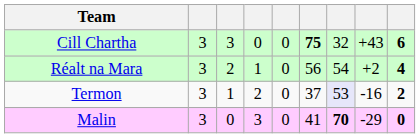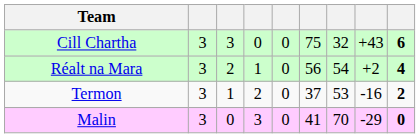Cill Chartha | column 6: bold -> normal
Termon | column 7: lavender background -> no background
Malin | column 7: bold -> normal
